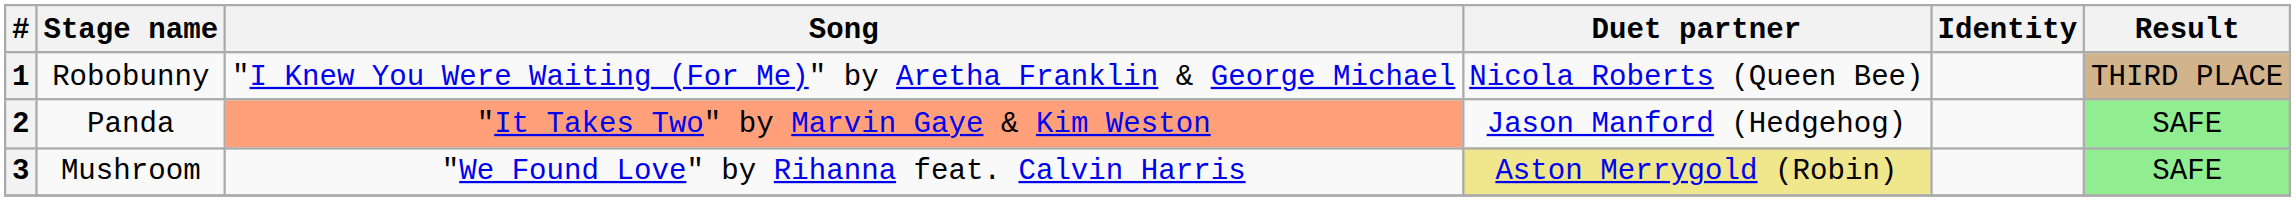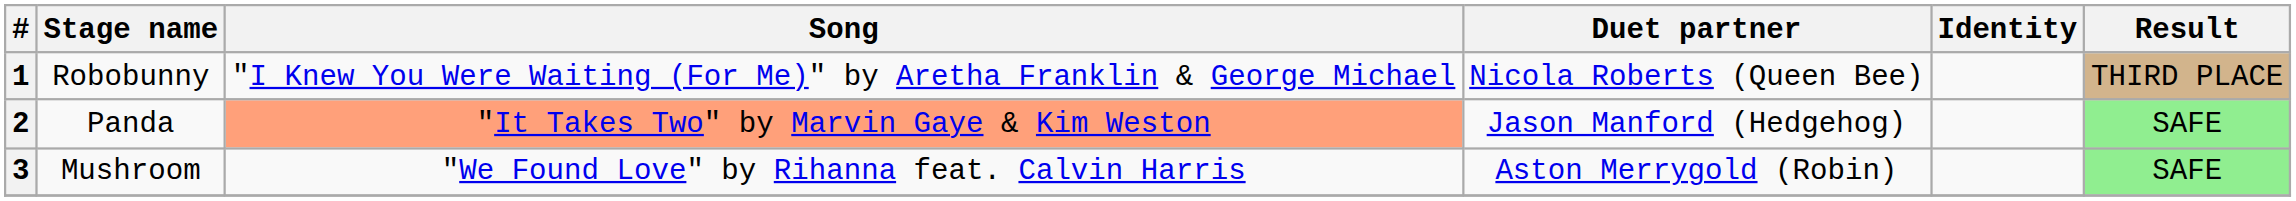3 | Duet partner: khaki background -> no background
